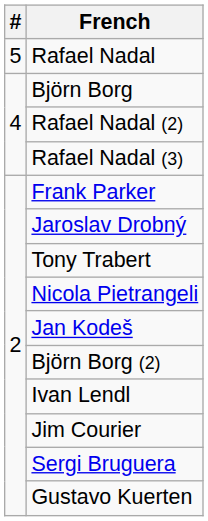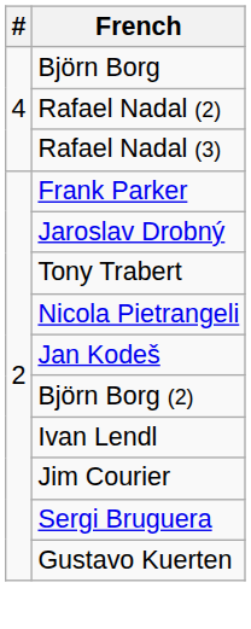- row: 5 | Rafael Nadal
